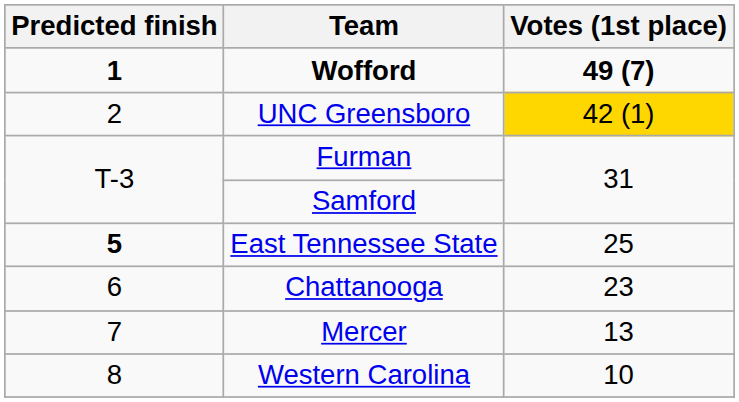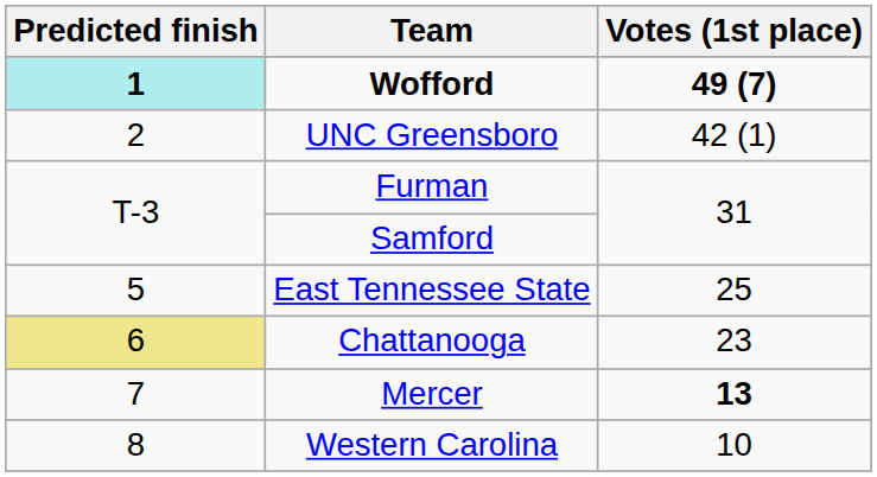Wofford | Predicted finish: no background -> paleturquoise background
UNC Greensboro | Votes (1st place): gold background -> no background
East Tennessee State | Predicted finish: bold -> normal
Chattanooga | Predicted finish: no background -> khaki background
Mercer | Votes (1st place): normal -> bold
